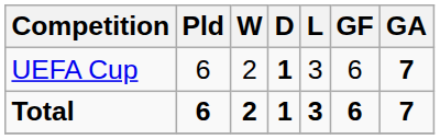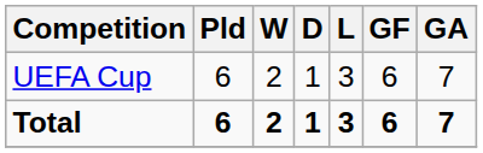UEFA Cup | D: bold -> normal
UEFA Cup | GA: bold -> normal
